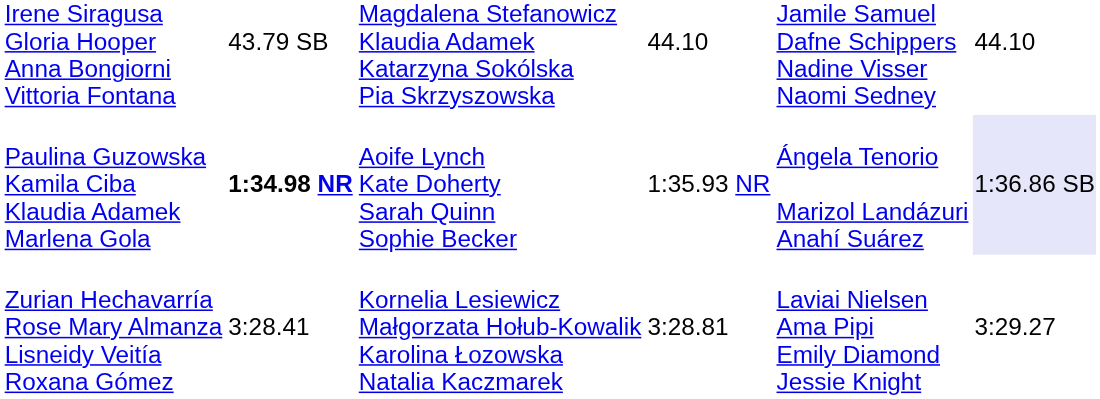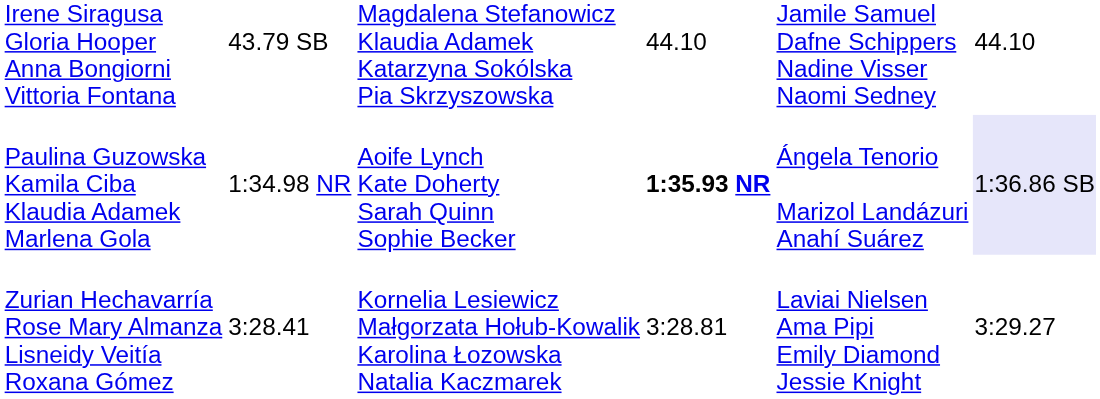Paulina Guzowska Kamila Ciba Klaudia Adamek Marlena Gola | column 2: bold -> normal
Paulina Guzowska Kamila Ciba Klaudia Adamek Marlena Gola | column 4: normal -> bold
